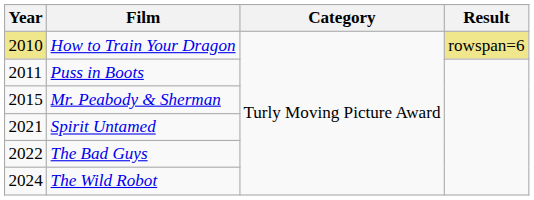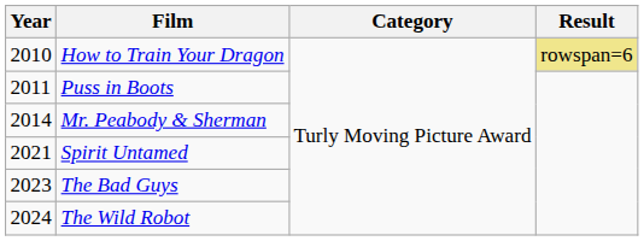How to Train Your Dragon | Year: khaki background -> no background
Mr. Peabody & Sherman | Year: 2015 -> 2014
The Bad Guys | Year: 2022 -> 2023
